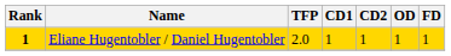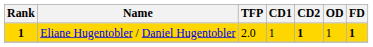Eliane Hugentobler / Daniel Hugentobler | CD2: normal -> bold
Eliane Hugentobler / Daniel Hugentobler | FD: normal -> bold
